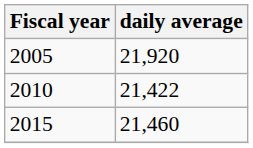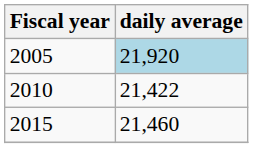2005 | daily average: no background -> lightblue background
